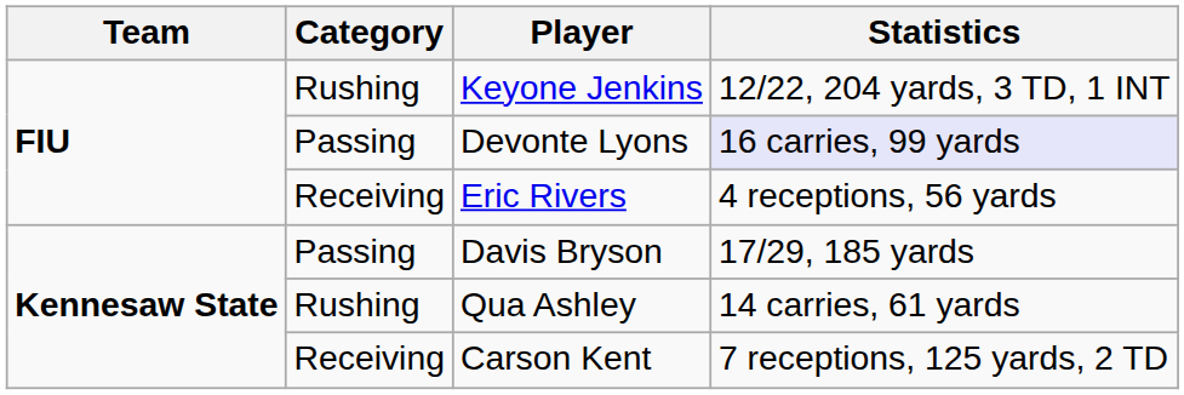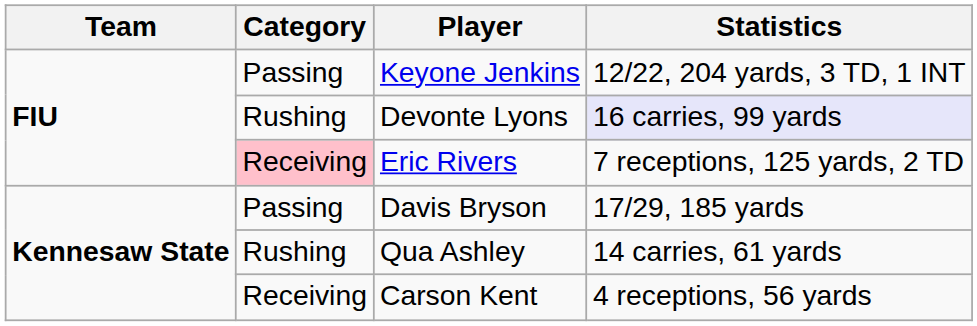Keyone Jenkins | Category: Rushing -> Passing
Devonte Lyons | Category: Passing -> Rushing
Eric Rivers | Category: no background -> pink background
Eric Rivers | Statistics: 4 receptions, 56 yards -> 7 receptions, 125 yards, 2 TD
Carson Kent | Statistics: 7 receptions, 125 yards, 2 TD -> 4 receptions, 56 yards
